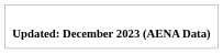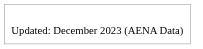row 1 | column 1: bold -> normal
